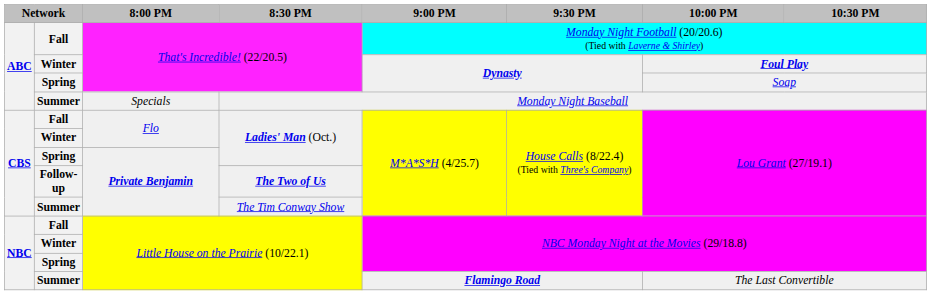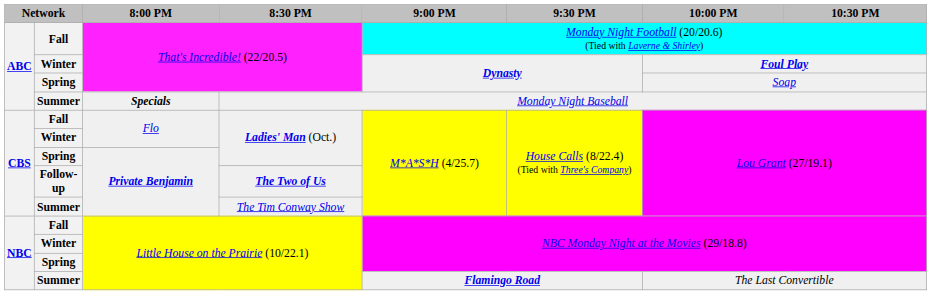Monday Night Baseball | 8:00 PM: normal -> bold
